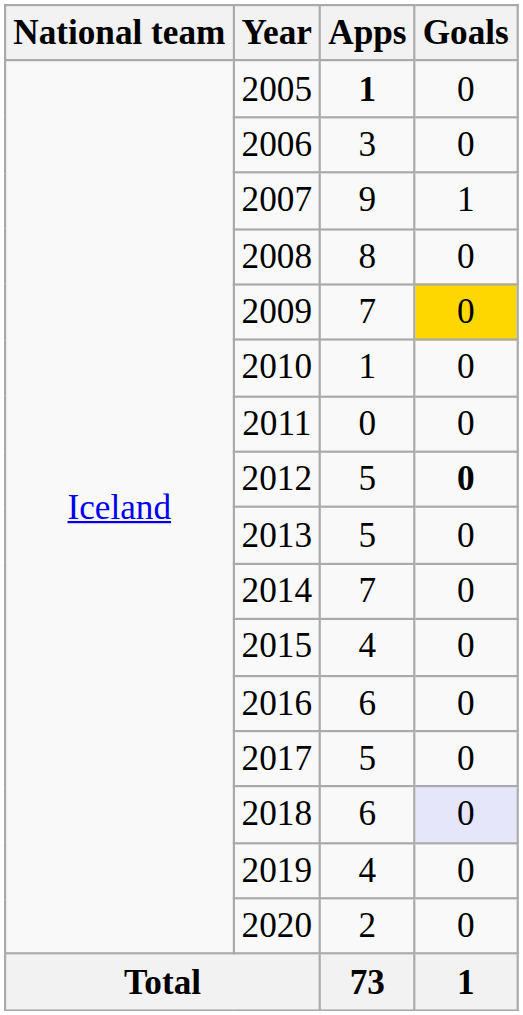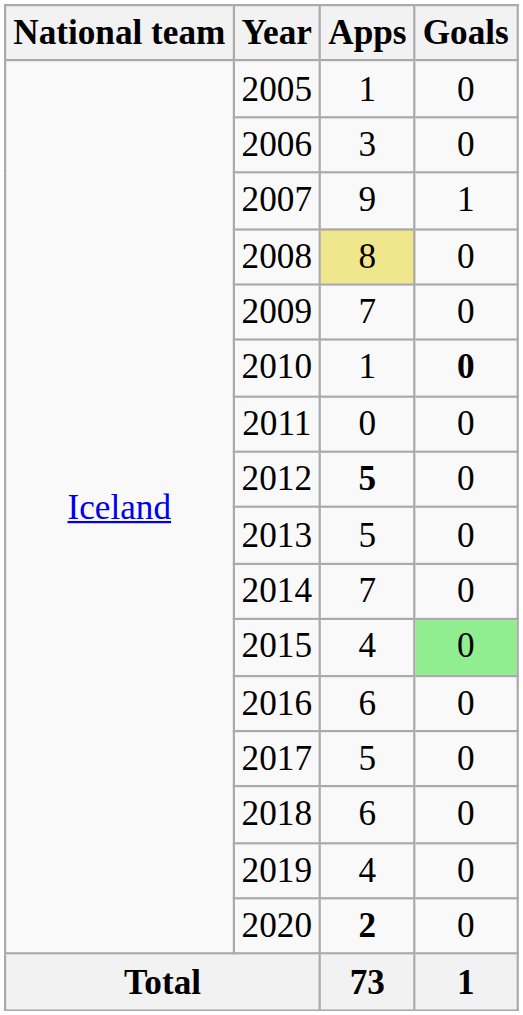2005 | Apps: bold -> normal
2008 | Apps: no background -> khaki background
2009 | Goals: gold background -> no background
2010 | Goals: normal -> bold
2012 | Apps: normal -> bold
2012 | Goals: bold -> normal
2015 | Goals: no background -> lightgreen background
2018 | Goals: lavender background -> no background
2020 | Apps: normal -> bold
